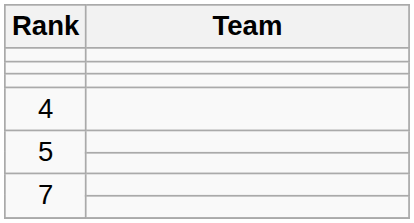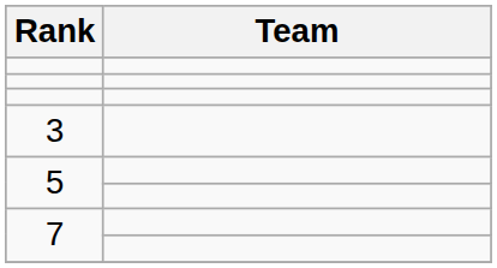row 5 | Rank: 4 -> 3
